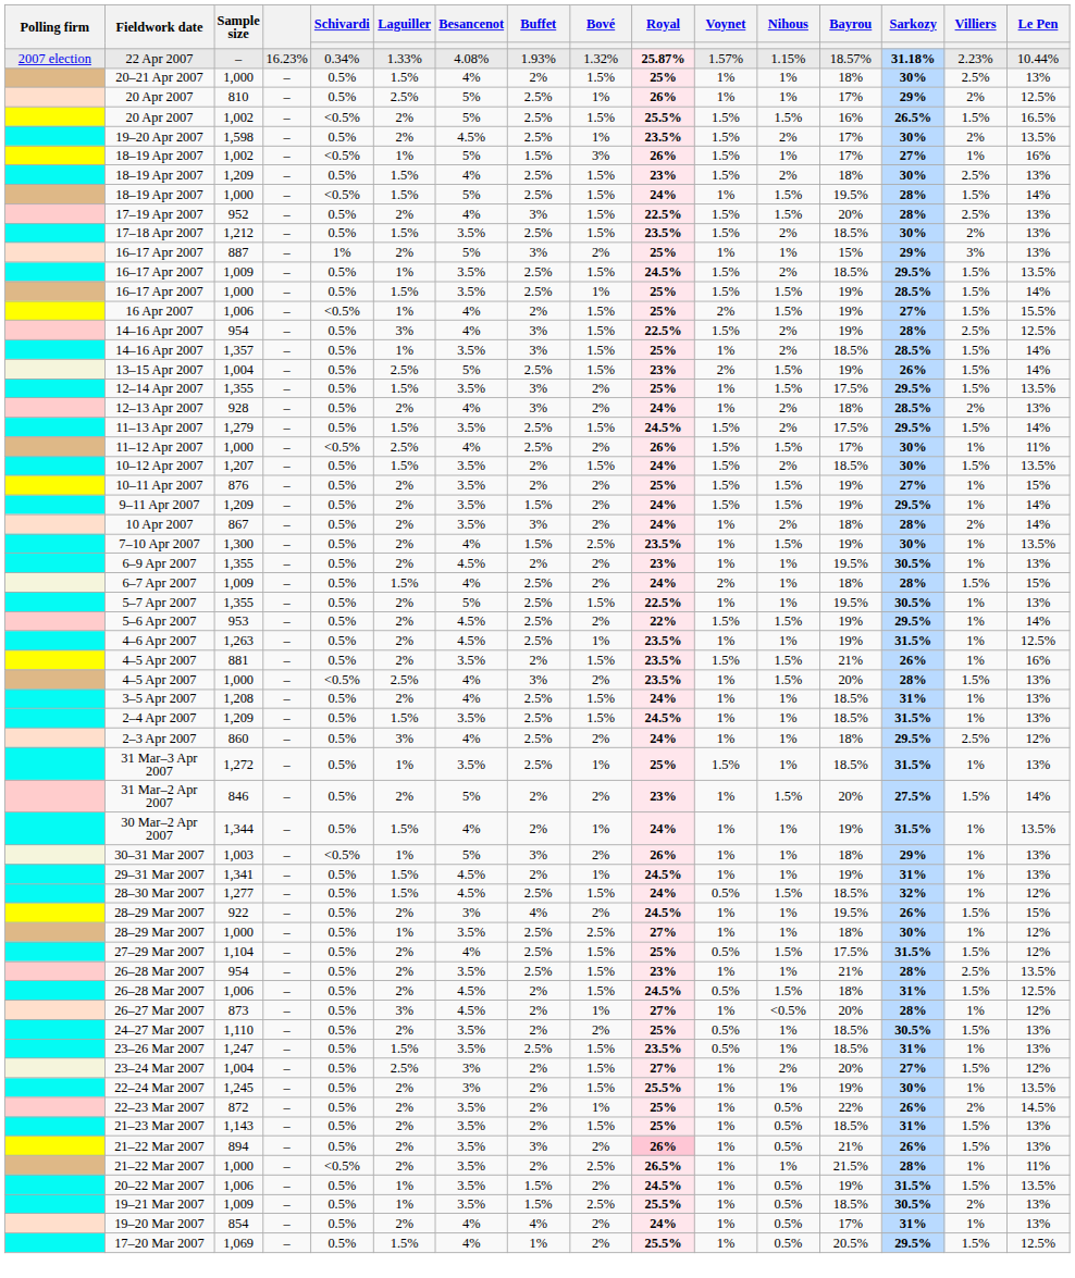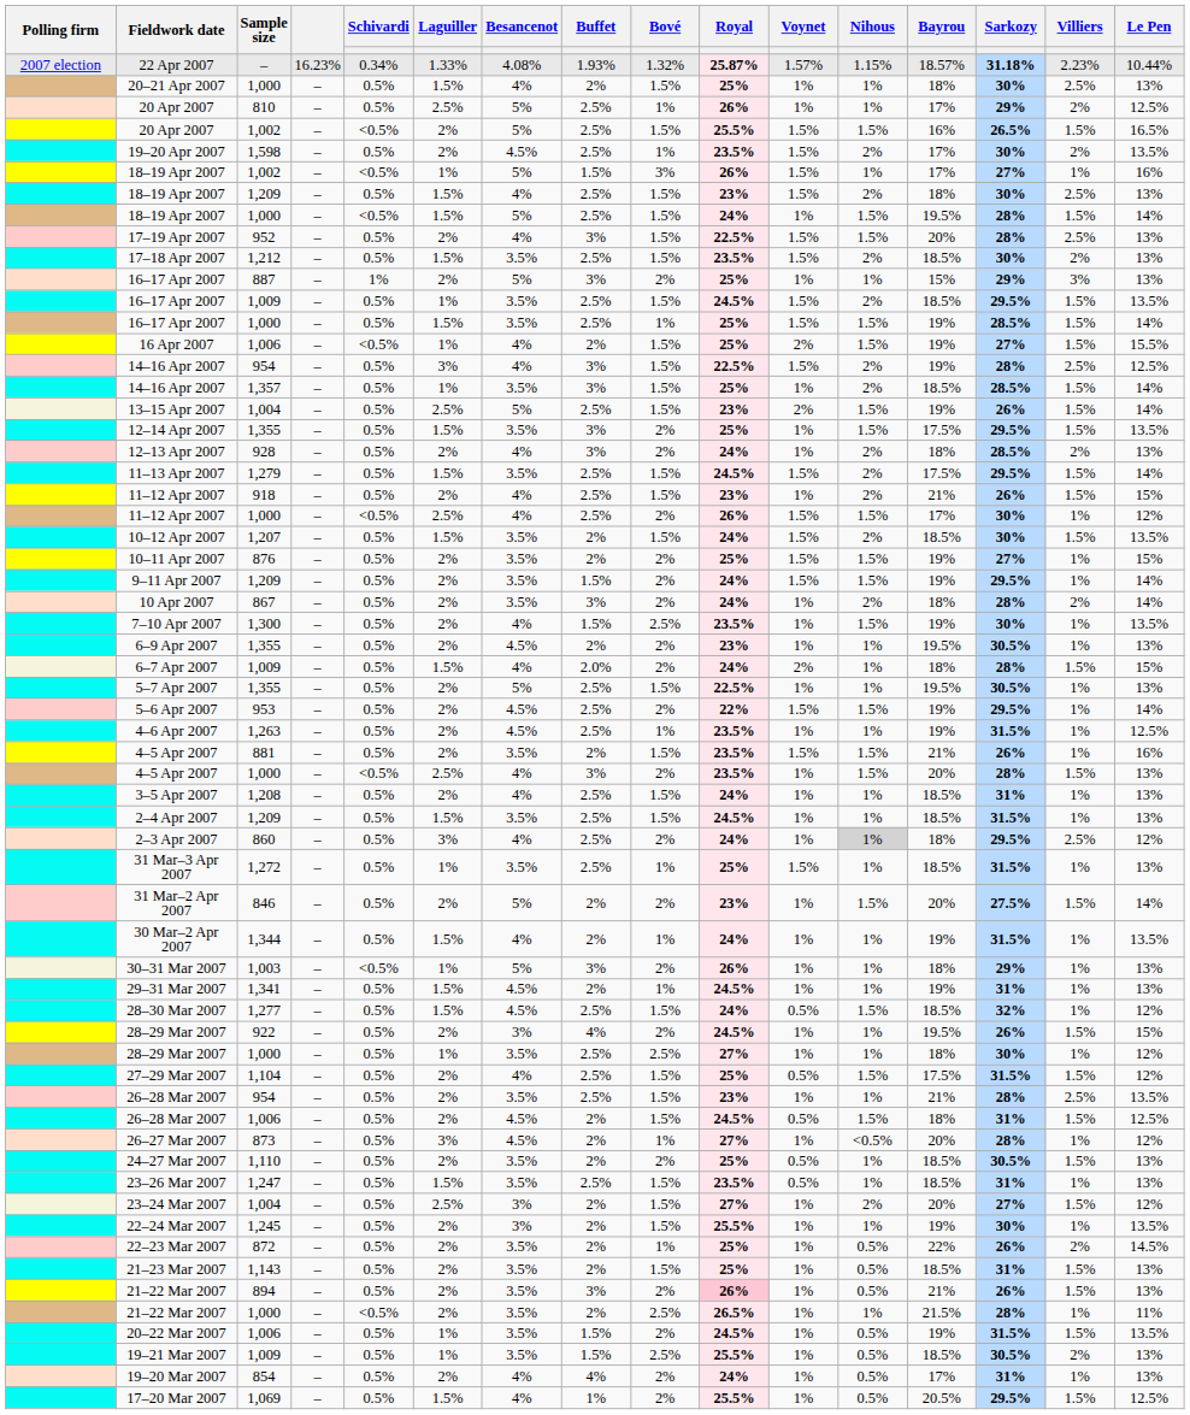+ row: 11–12 Apr 2007 | 918 | – | 0.5% | 2% | 4% | 2.5% | 1.5% | 23% | 1% | 2% | 21% | 26% | 1.5% | 15%
11–12 Apr 2007 / 1,000 | Le Pen: 11% -> 12%
6–7 Apr 2007 | Buffet: 2.5% -> 2.0%
2–3 Apr 2007 | Nihous: no background -> lightgrey background
